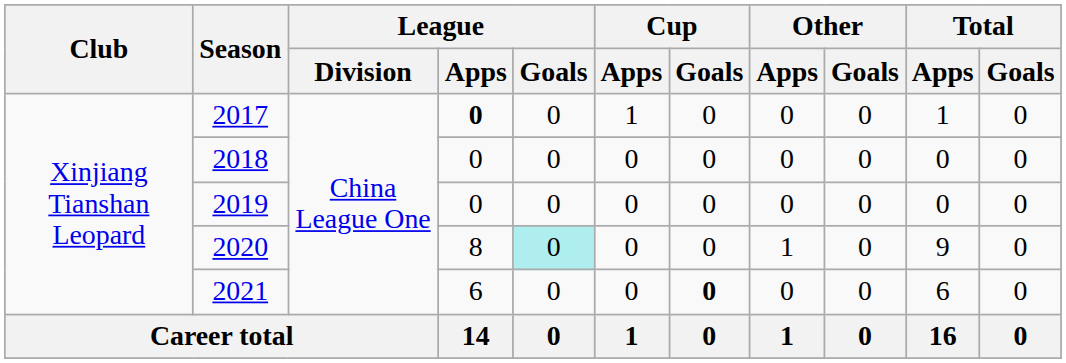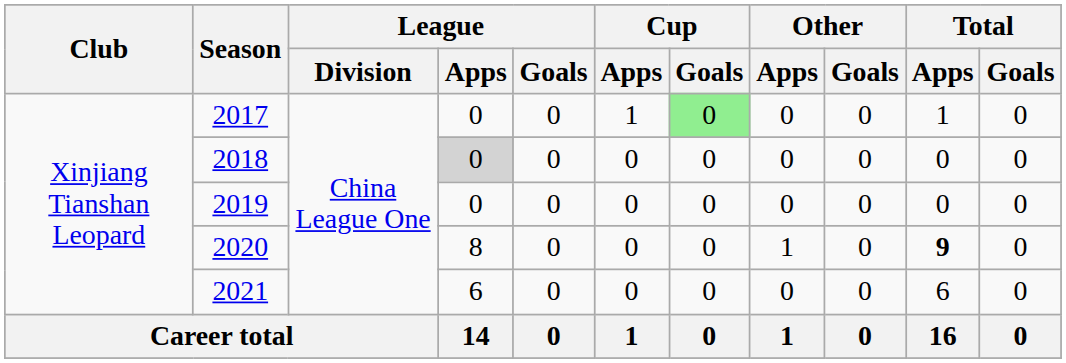2017 | League / Apps: bold -> normal
2017 | Cup / Goals: no background -> lightgreen background
2018 | League / Apps: no background -> lightgrey background
2020 | League / Goals: paleturquoise background -> no background
2020 | Total / Apps: normal -> bold
2021 | Cup / Goals: bold -> normal
